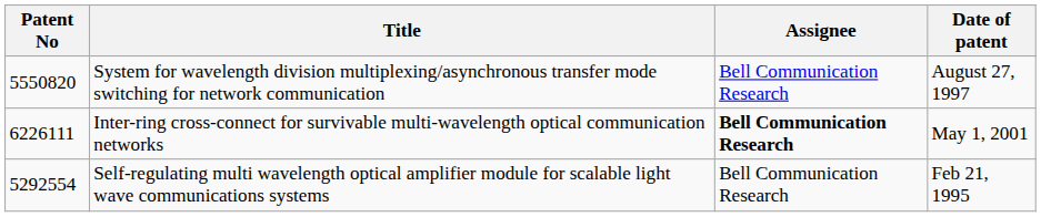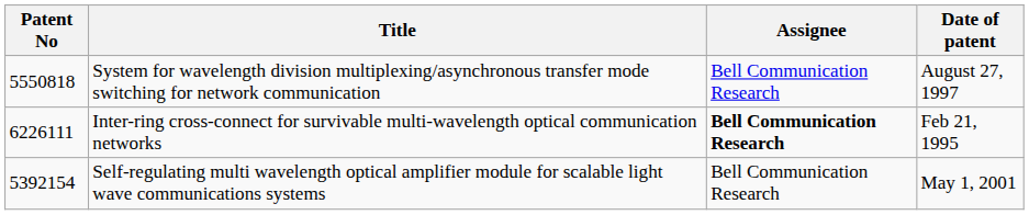row 2 | Patent No: 5550820 -> 5550818
row 3 | Date of patent: May 1, 2001 -> Feb 21, 1995
row 4 | Patent No: 5292554 -> 5392154
row 4 | Date of patent: Feb 21, 1995 -> May 1, 2001
